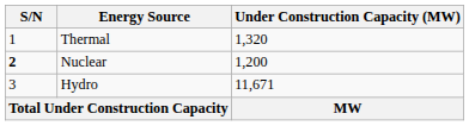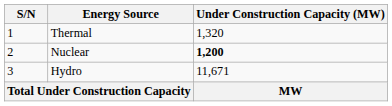Nuclear | S/N: bold -> normal
Nuclear | Under Construction Capacity (MW): normal -> bold
